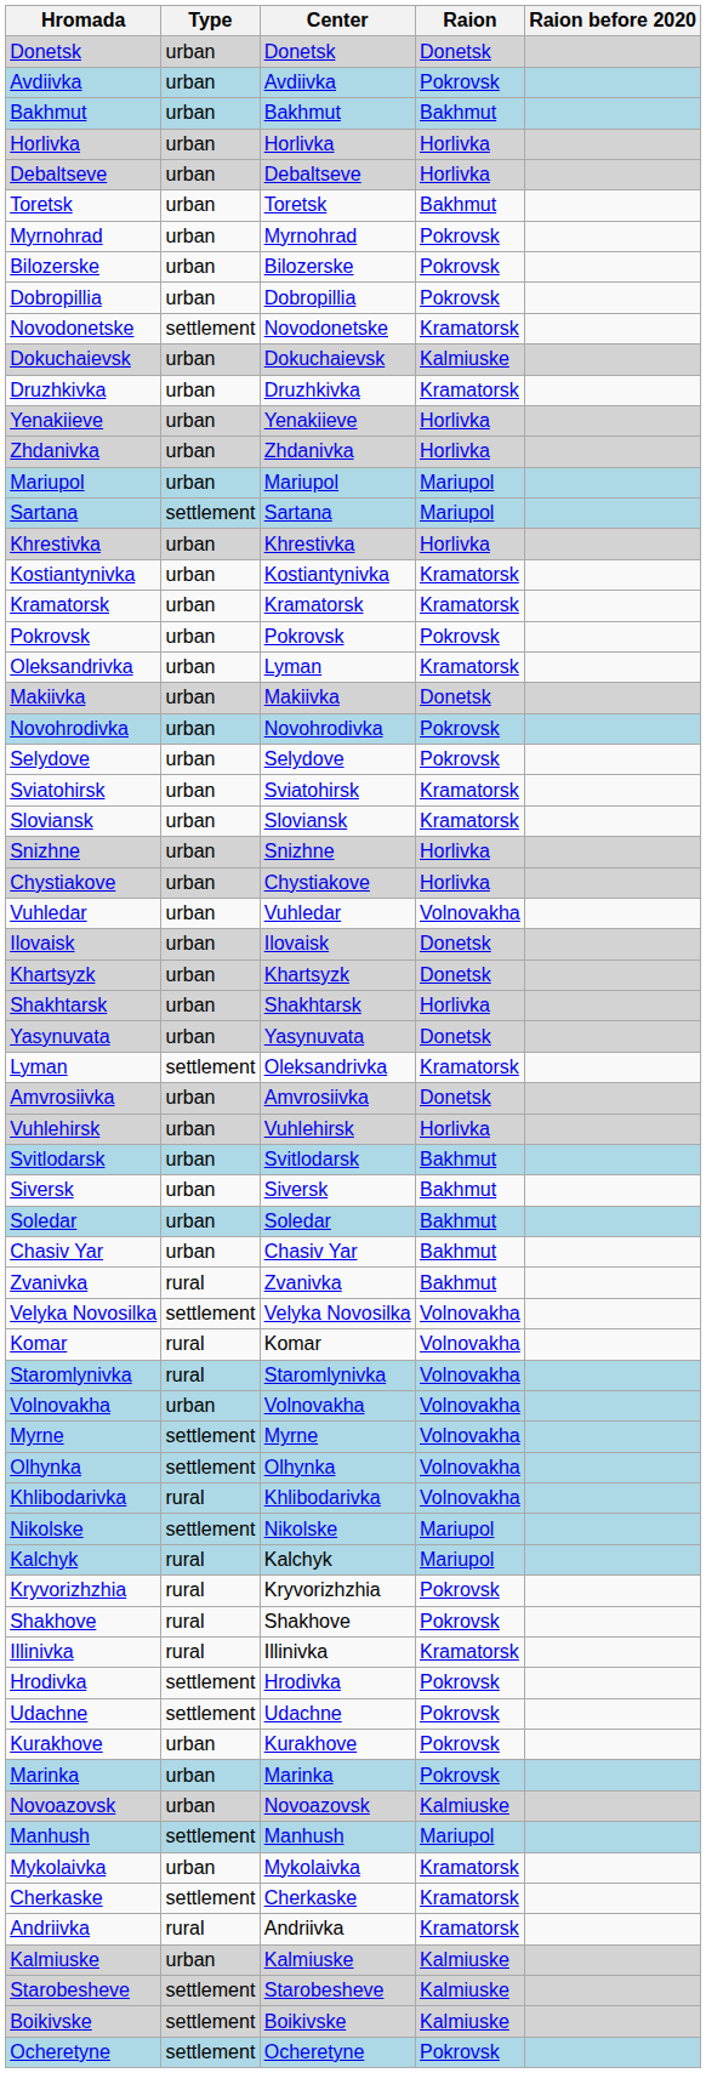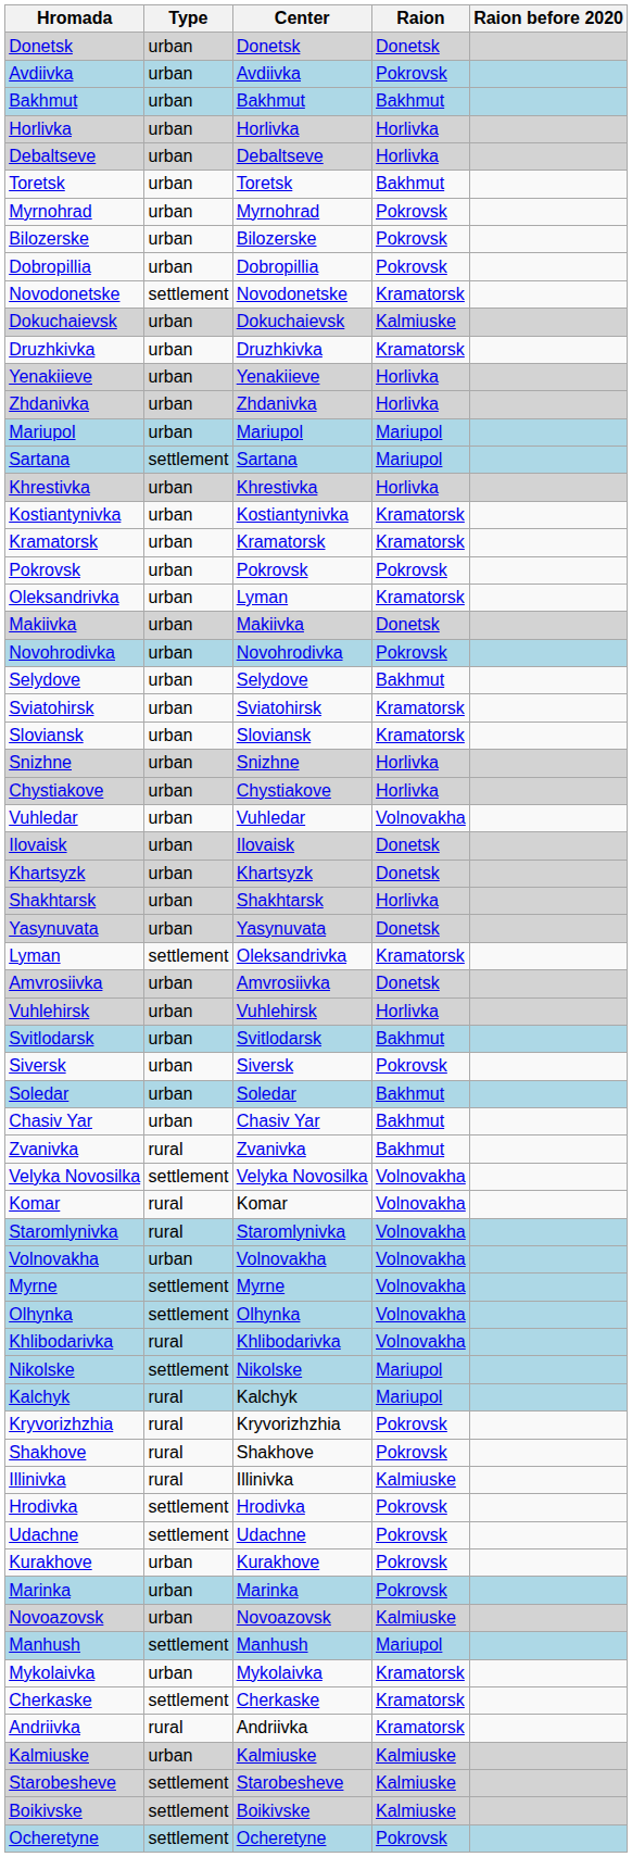row 25 | Raion: Pokrovsk -> Bakhmut
row 39 | Raion: Bakhmut -> Pokrovsk
row 54 | Raion: Kramatorsk -> Kalmiuske
